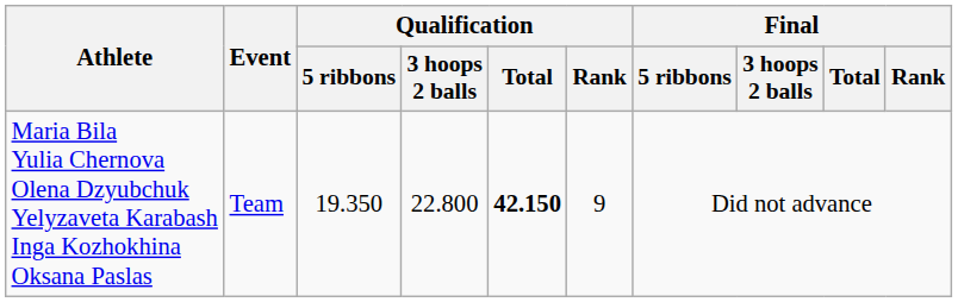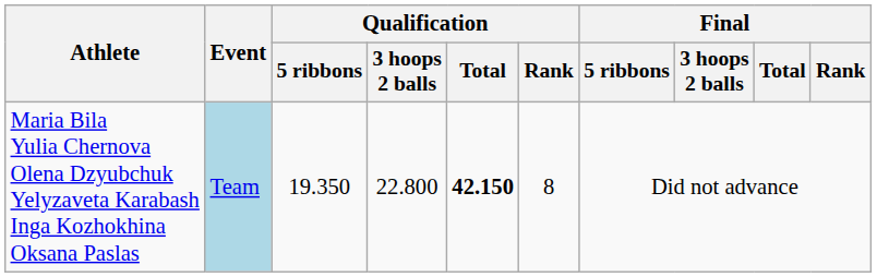row 3 | Event: no background -> lightblue background
row 3 | Qualification / Rank: 9 -> 8
